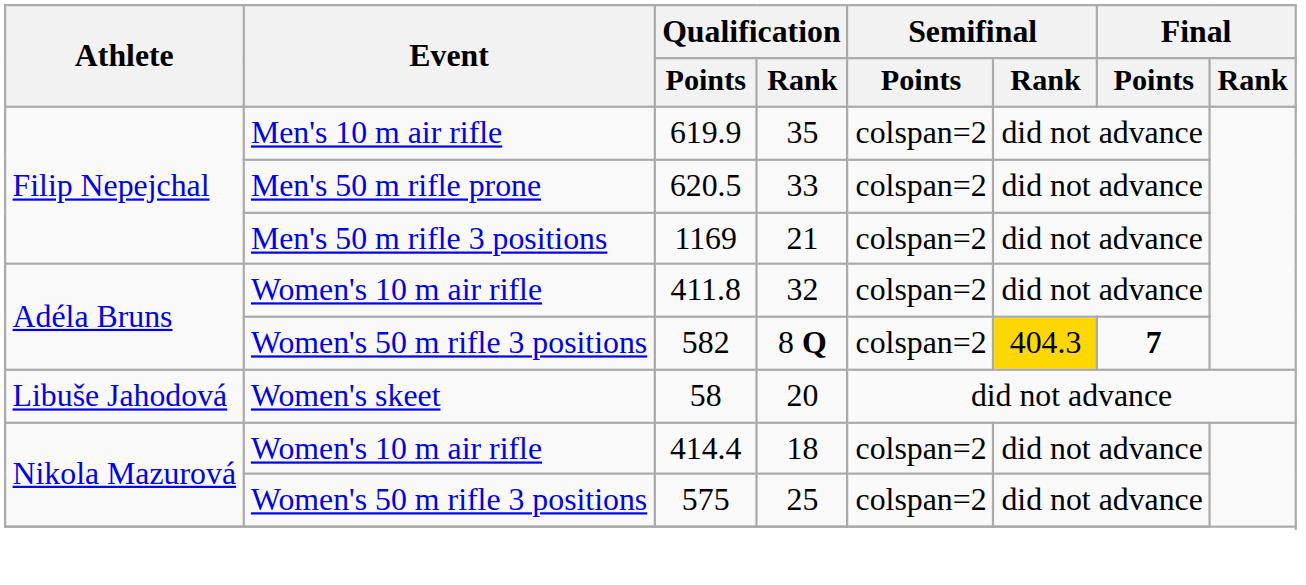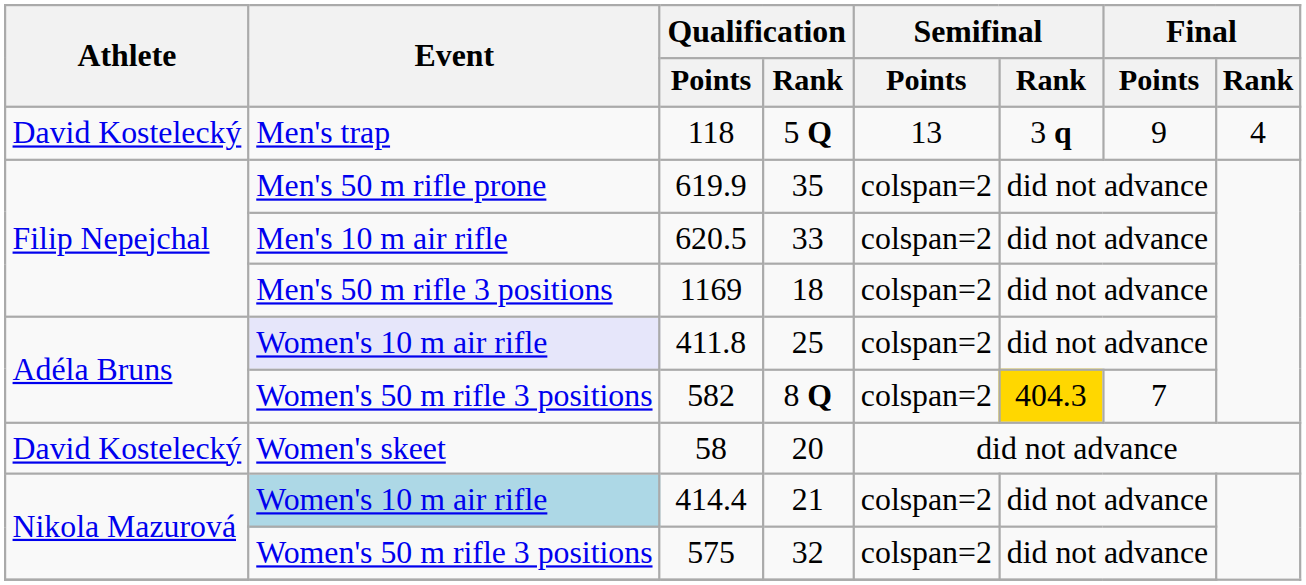+ row: David Kostelecký | Men's trap | 118 | 5 Q | 13 | 3 q | 9 | 4
619.9 | Event: Men's 10 m air rifle -> Men's 50 m rifle prone
620.5 | Event: Men's 50 m rifle prone -> Men's 10 m air rifle
1169 | Qualification / Rank: 21 -> 18
411.8 | Event: no background -> lavender background
411.8 | Qualification / Rank: 32 -> 25
582 | Final / Points: bold -> normal
58 | Athlete: Libuše Jahodová -> David Kostelecký
414.4 | Event: no background -> lightblue background
414.4 | Qualification / Rank: 18 -> 21
575 | Qualification / Rank: 25 -> 32
